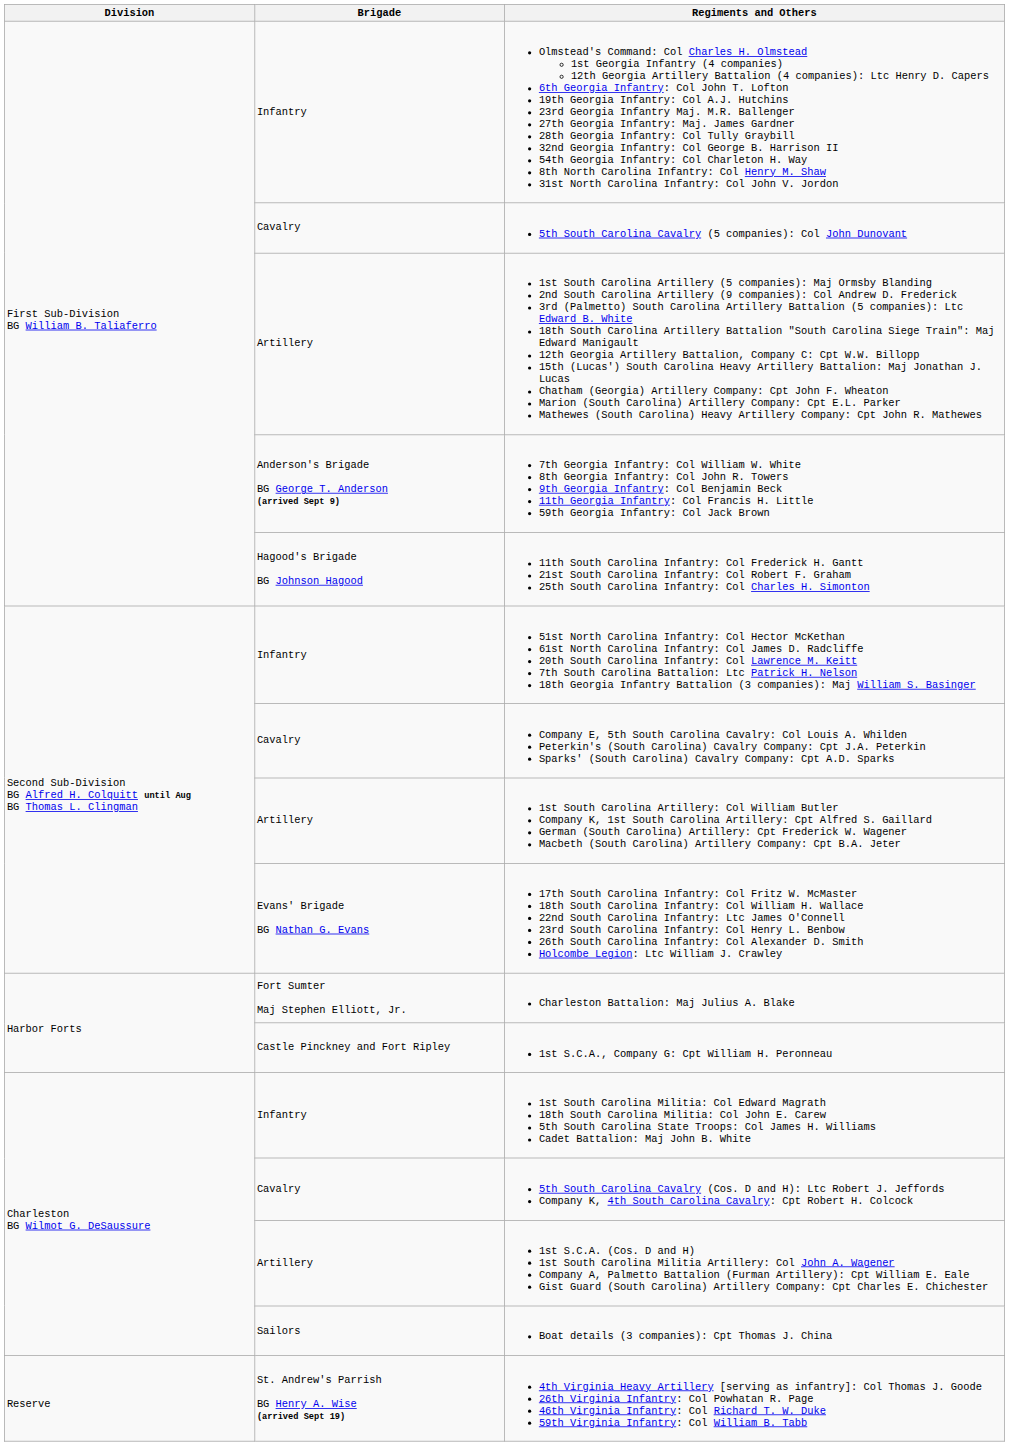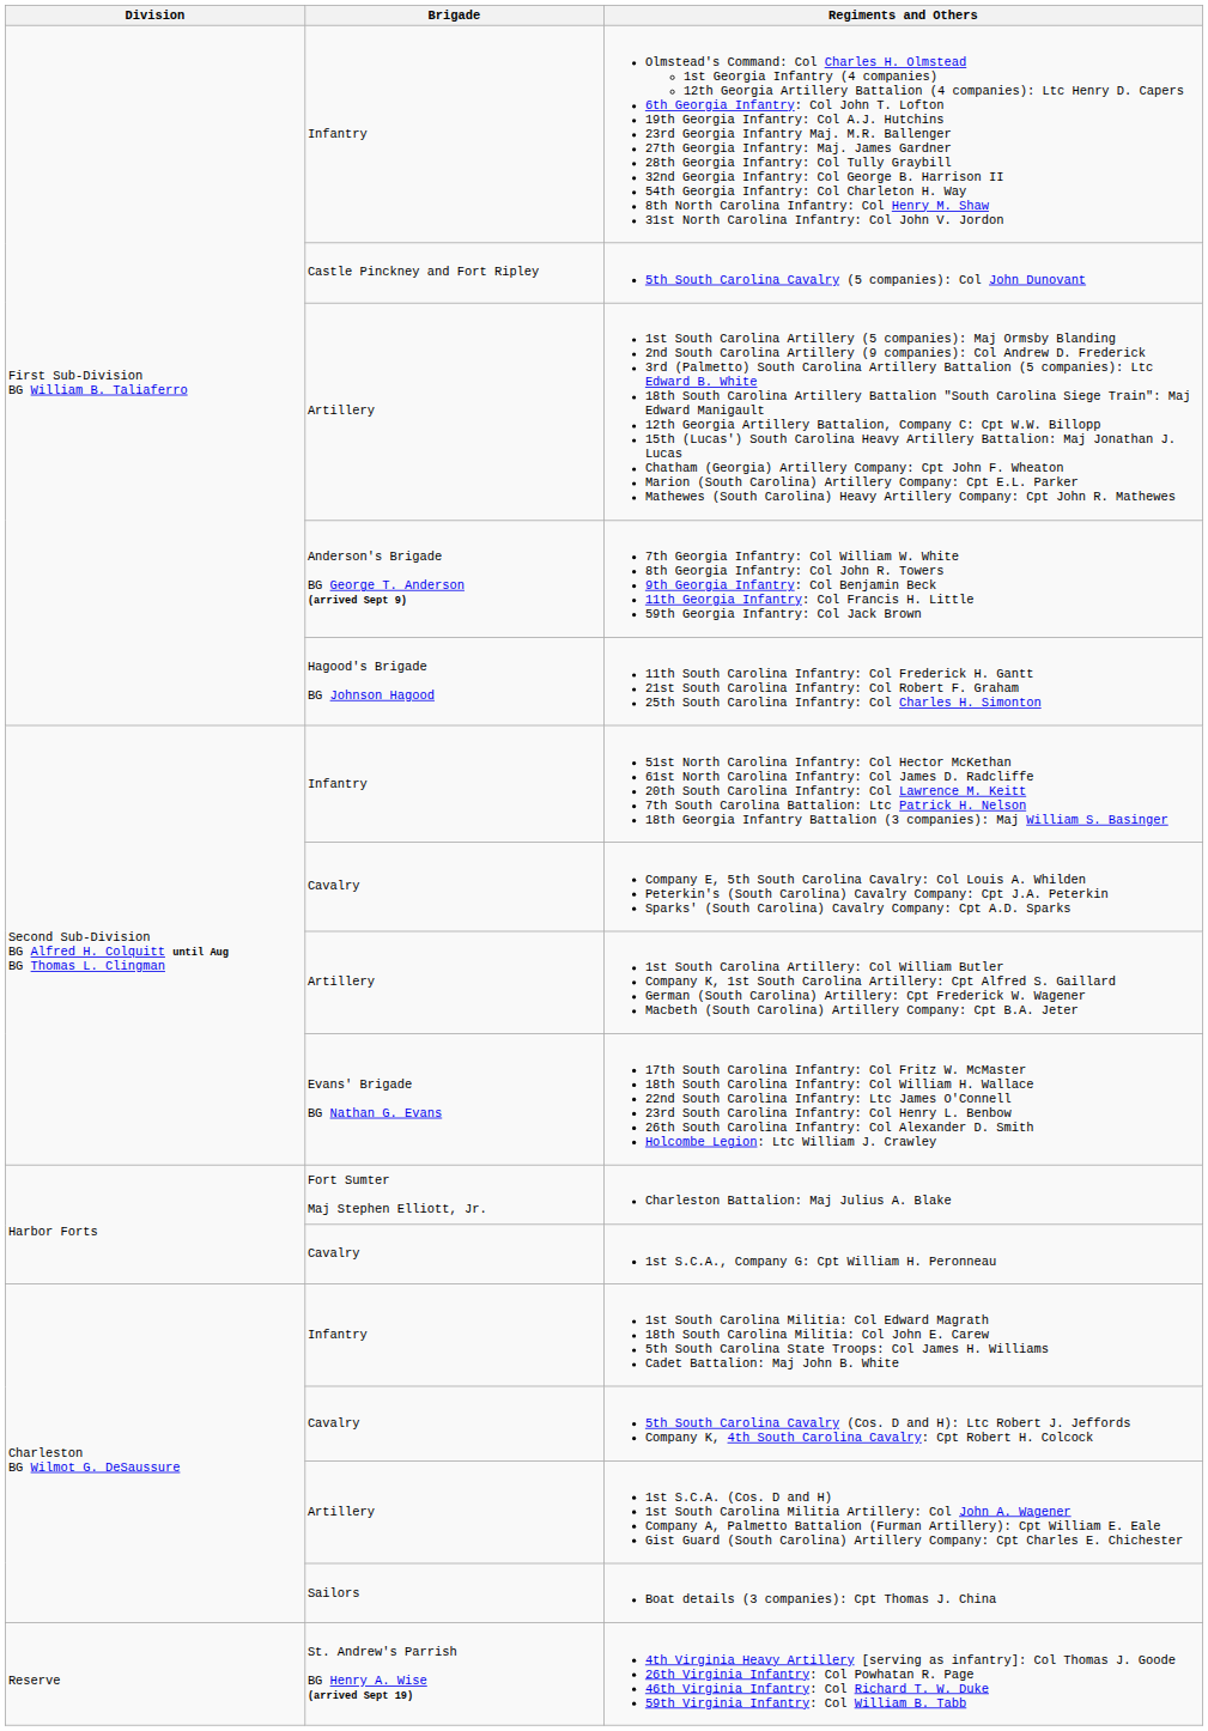5th South Carolina Cavalry (5 companies): Col John Dunovant | Brigade: Cavalry -> Castle Pinckney and Fort Ripley
1st S.C.A., Company G: Cpt William H. Peronneau | Brigade: Castle Pinckney and Fort Ripley -> Cavalry
